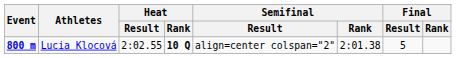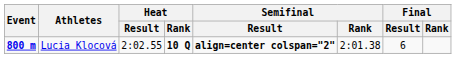Lucia Klocová | Semifinal / Result: normal -> bold
Lucia Klocová | Final / Result: 5 -> 6
